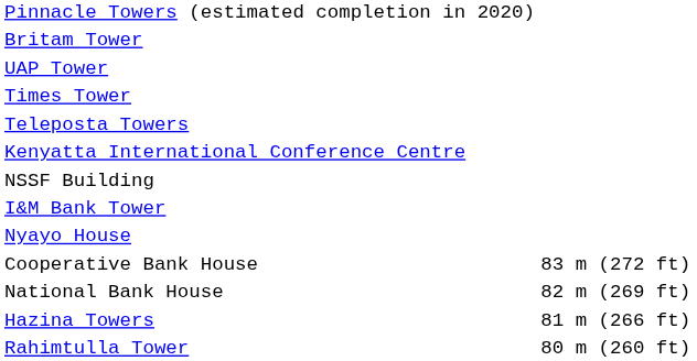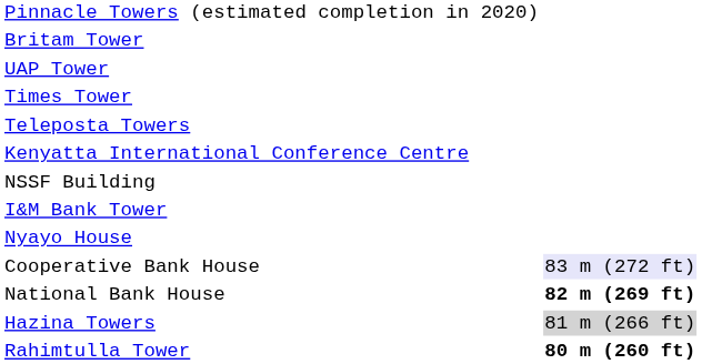Cooperative Bank House | column 2: no background -> lavender background
National Bank House | column 2: normal -> bold
Hazina Towers | column 2: no background -> lightgrey background
Rahimtulla Tower | column 2: normal -> bold
